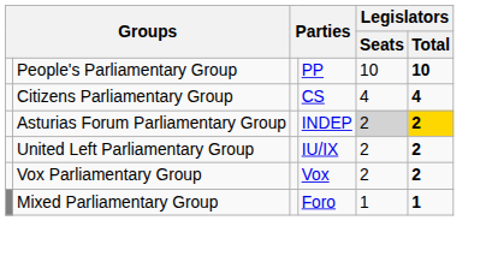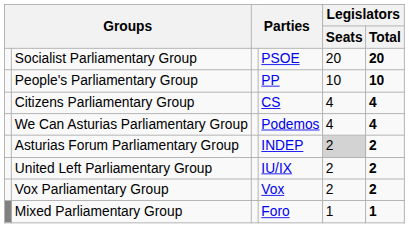+ row: Socialist Parliamentary Group | PSOE | 20 | 20
+ row: We Can Asturias Parliamentary Group | Podemos | 4 | 4
Asturias Forum Parliamentary Group | Legislators / Total: gold background -> no background
